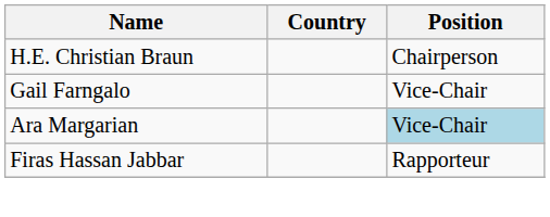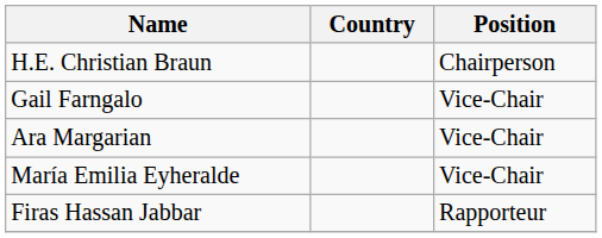Ara Margarian | Position: lightblue background -> no background
+ row: María Emilia Eyheralde | Vice-Chair
